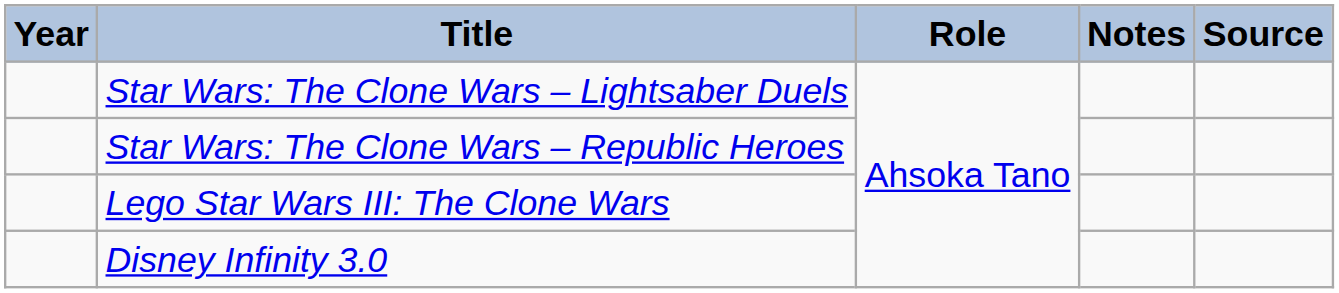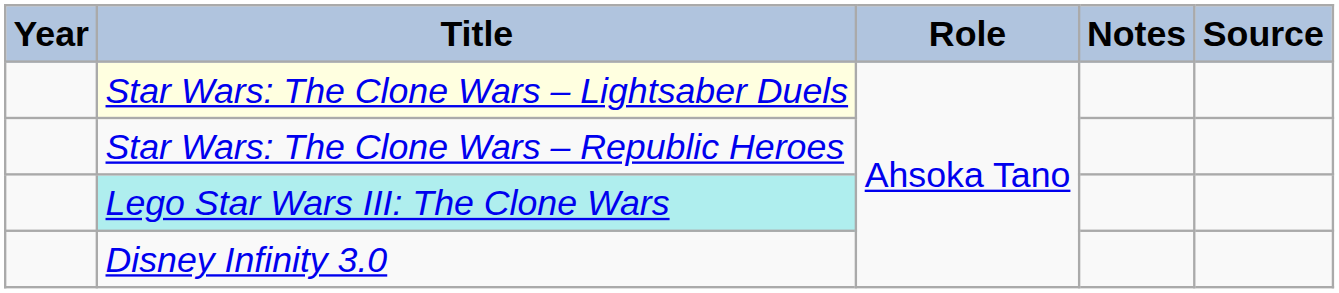Star Wars: The Clone Wars – Lightsaber Duels | Title: no background -> lightyellow background
Lego Star Wars III: The Clone Wars | Title: no background -> paleturquoise background
